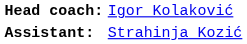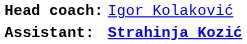Assistant: | column 2: normal -> bold
